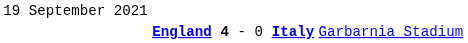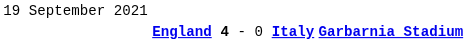England | column 5: normal -> bold
